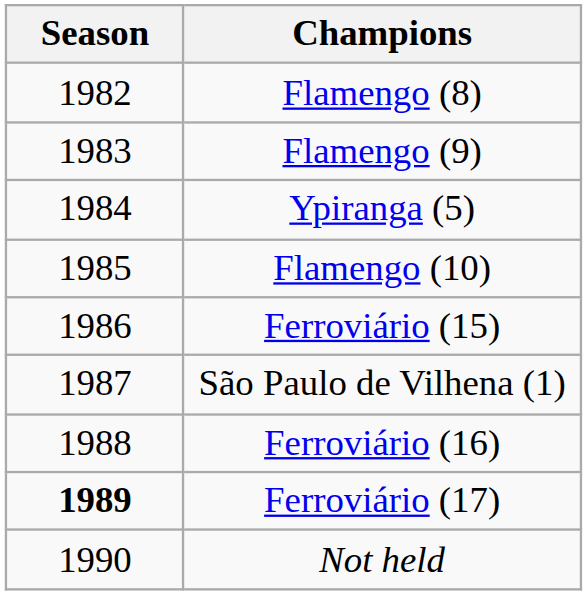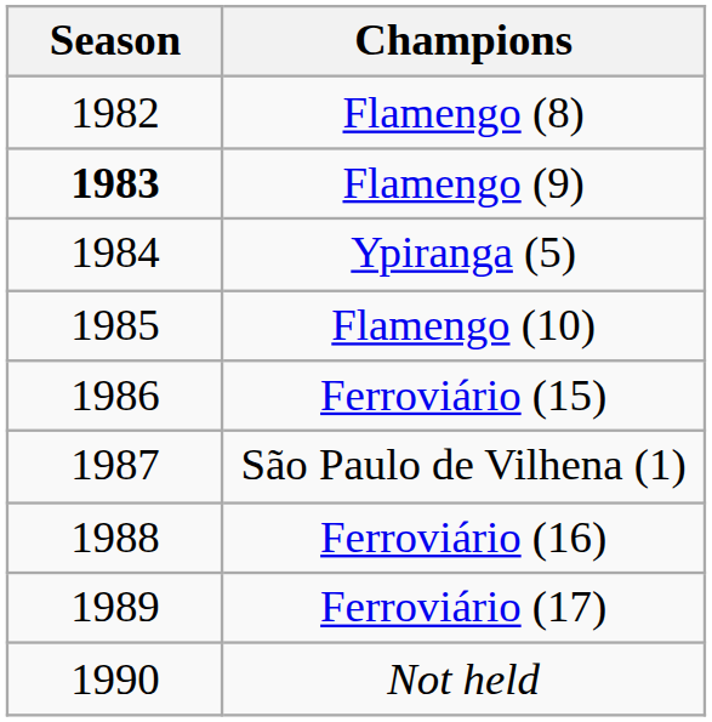Flamengo (9) | Season: normal -> bold
Ferroviário (17) | Season: bold -> normal
